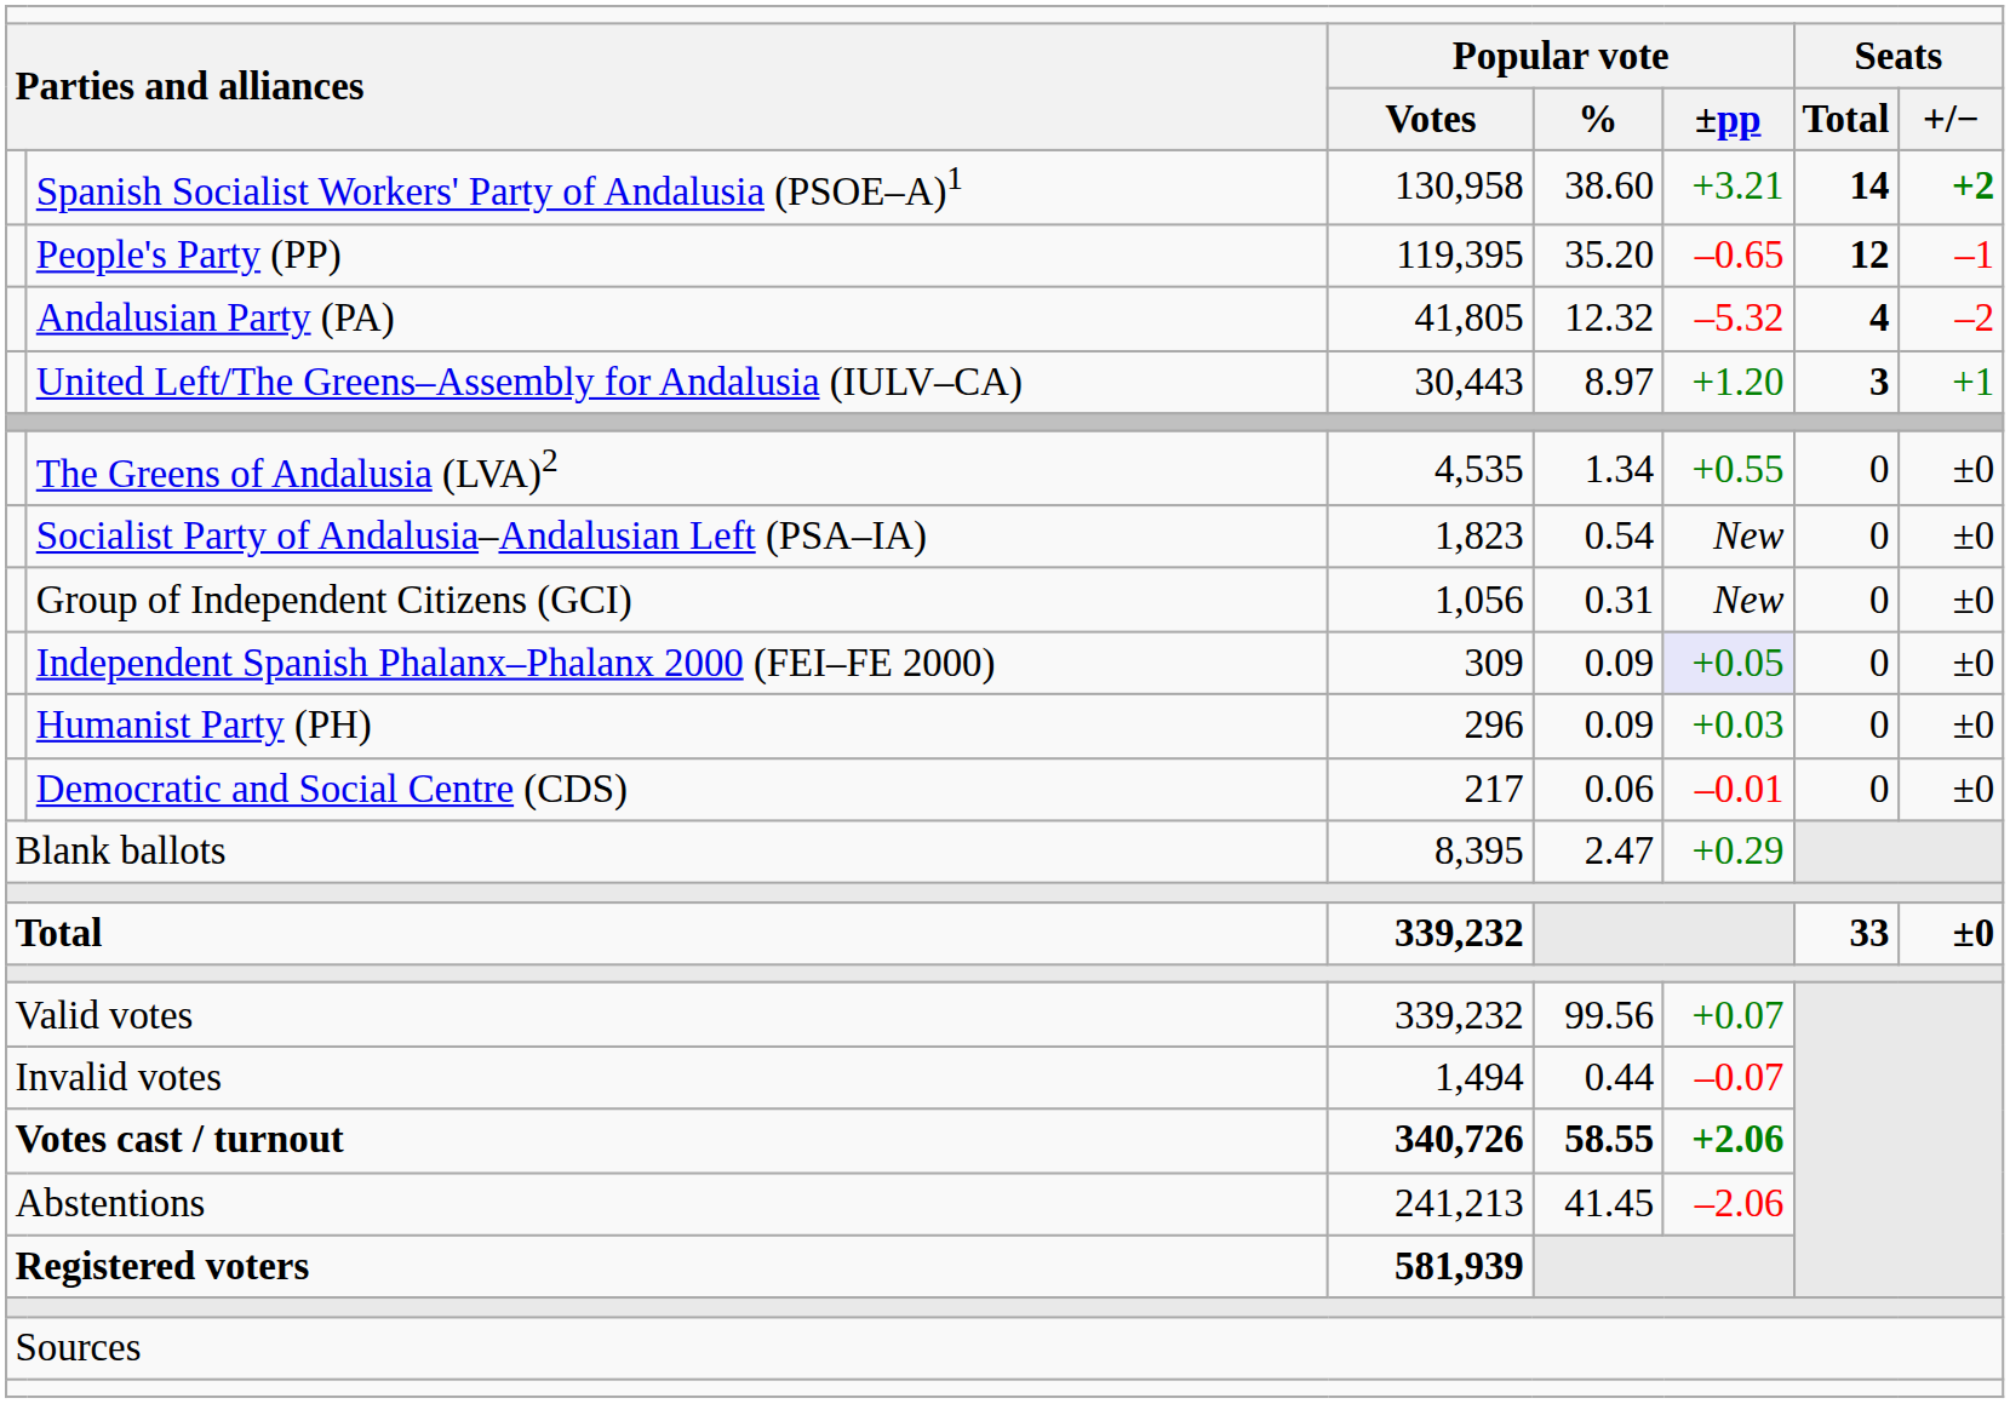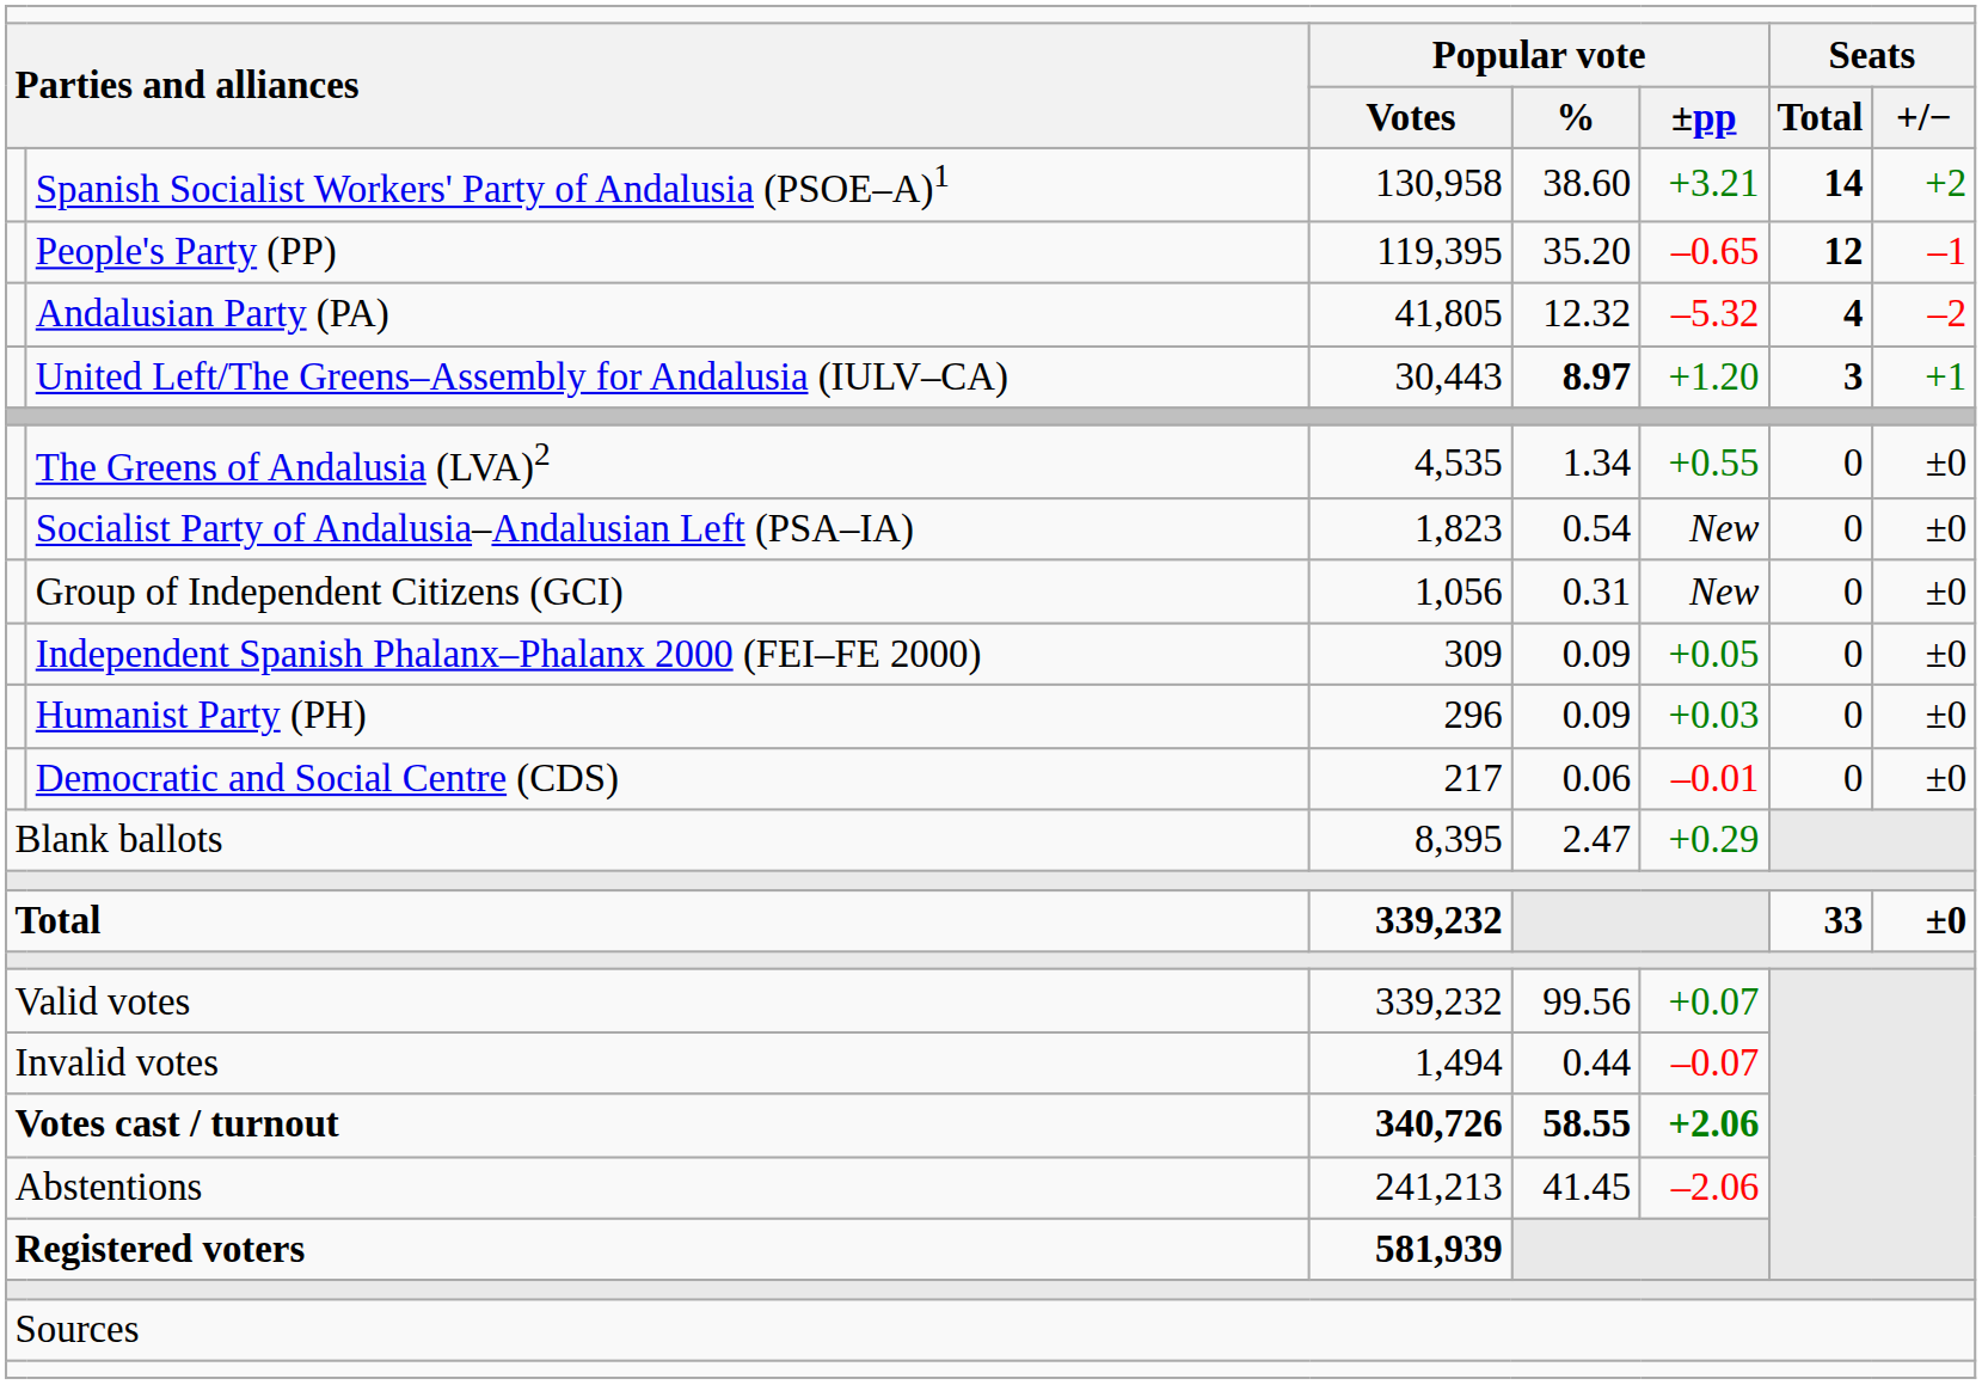Spanish Socialist Workers' Party of Andalusia (PSOE–A)1 | column 7: bold -> normal
United Left/The Greens–Assembly for Andalusia (IULV–CA) | column 4: normal -> bold
Independent Spanish Phalanx–Phalanx 2000 (FEI–FE 2000) | column 5: lavender background -> no background
